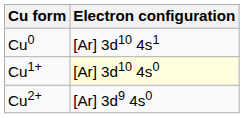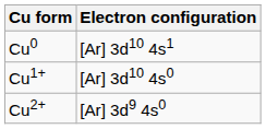Cu1+ | Electron configuration: lightyellow background -> no background
